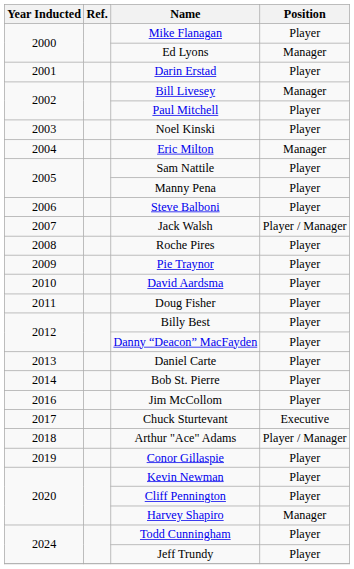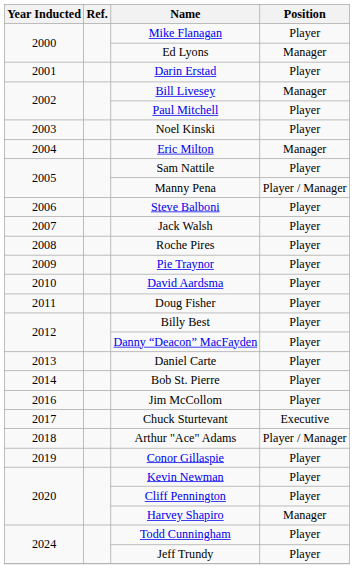Manny Pena | Position: Player -> Player / Manager
Jack Walsh | Position: Player / Manager -> Player
